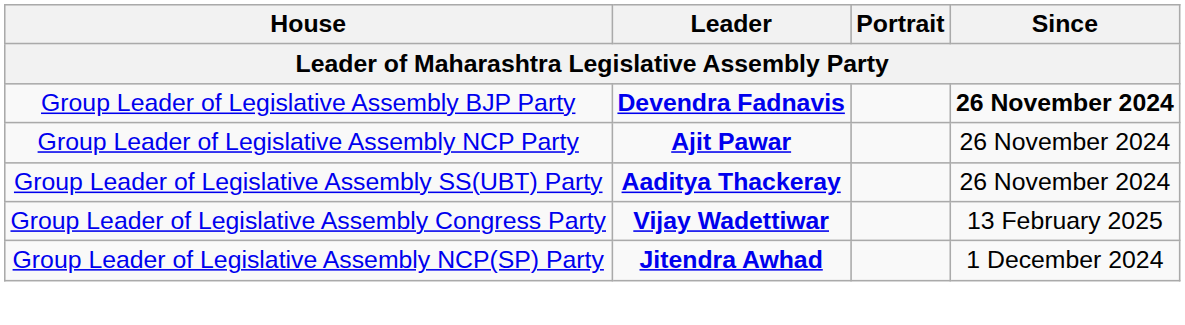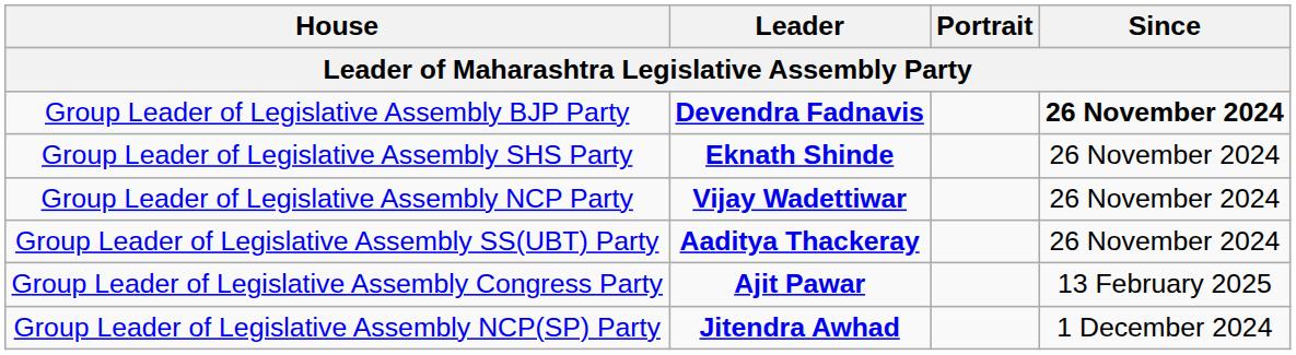+ row: Group Leader of Legislative Assembly SHS Party | Eknath Shinde | 26 November 2024
Group Leader of Legislative Assembly NCP Party | Leader: Ajit Pawar -> Vijay Wadettiwar
Group Leader of Legislative Assembly Congress Party | Leader: Vijay Wadettiwar -> Ajit Pawar
